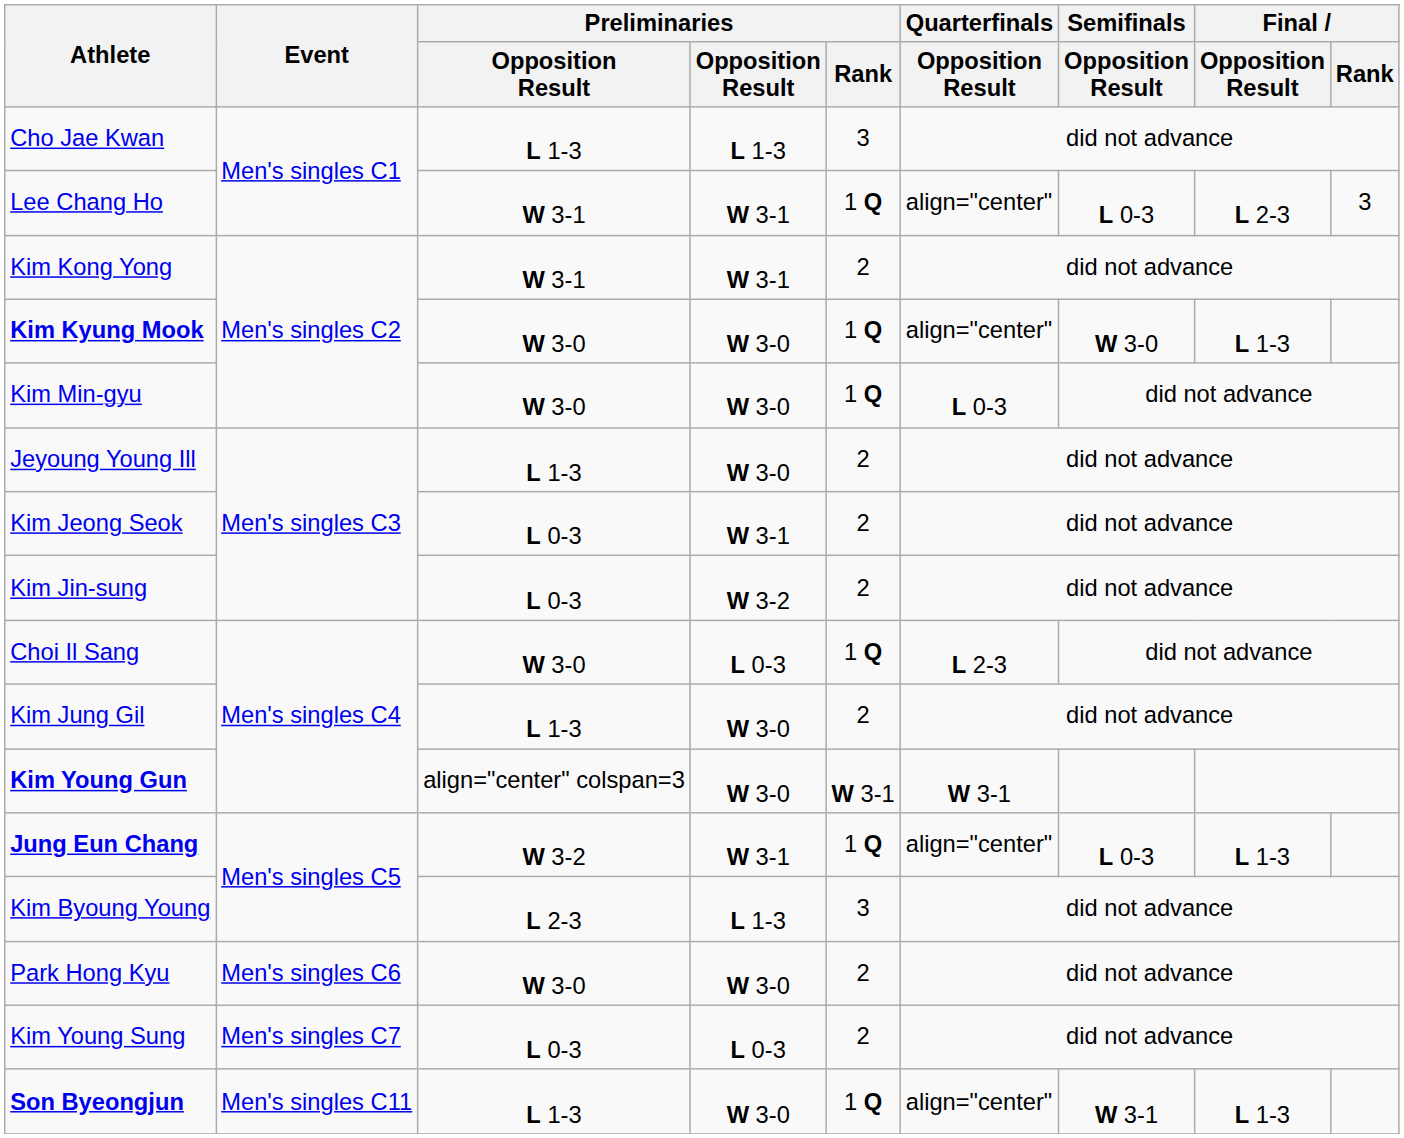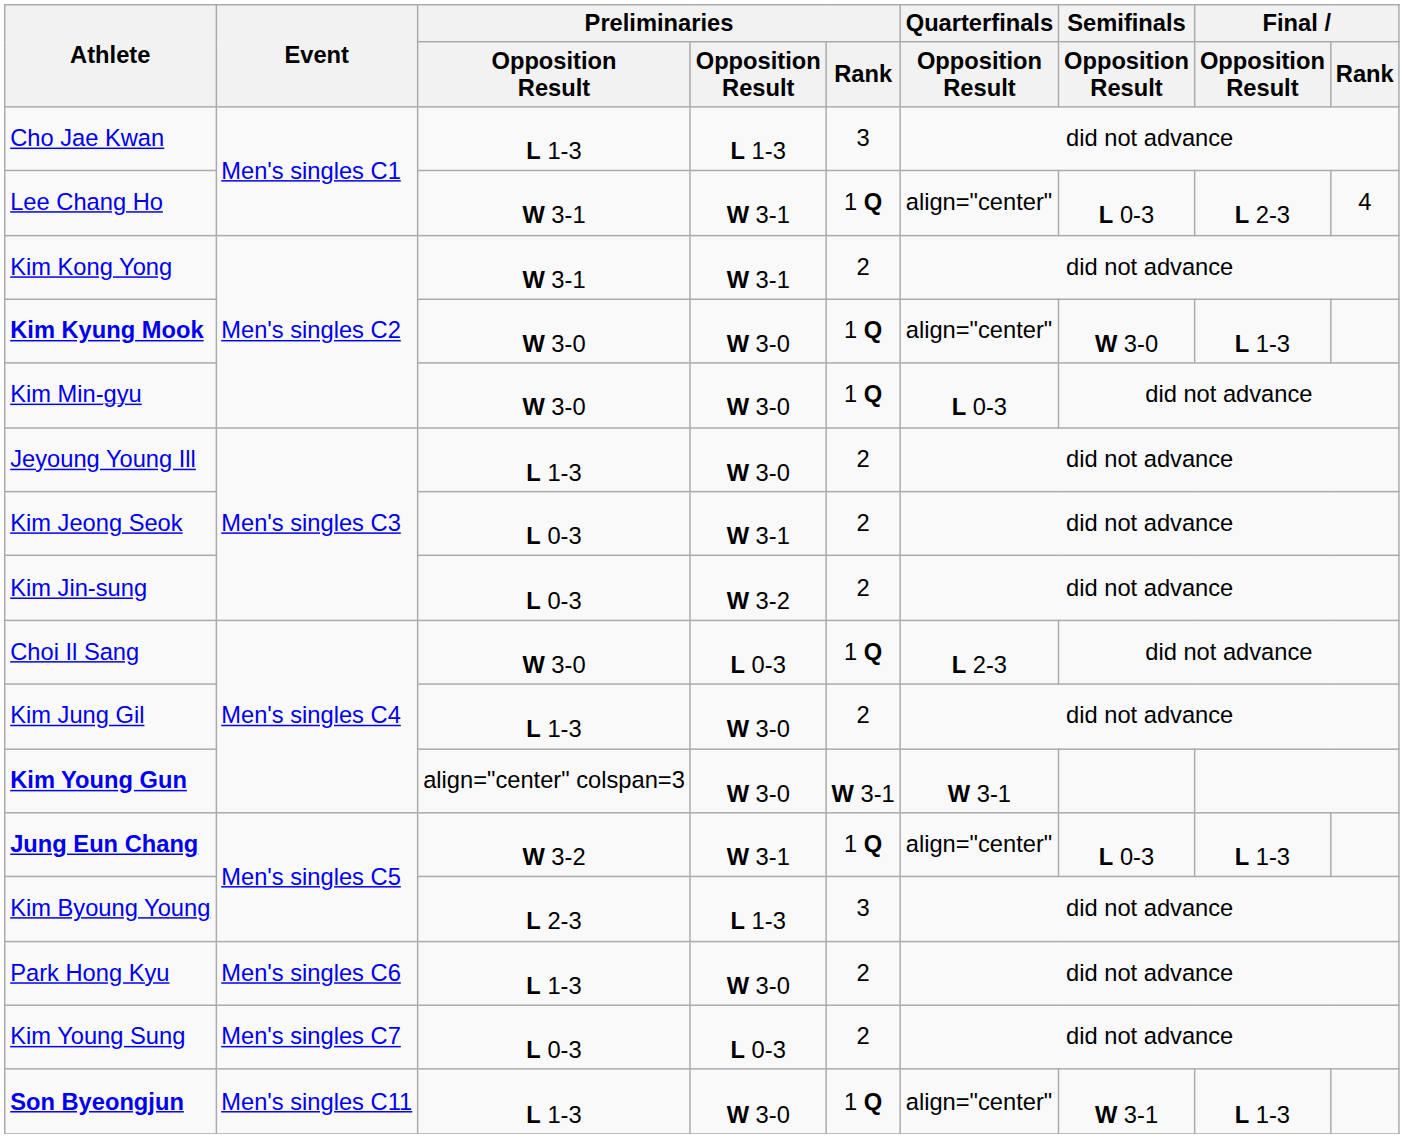Lee Chang Ho | Final / Rank: 3 -> 4
Park Hong Kyu | column 3: W 3-0 -> L 1-3
